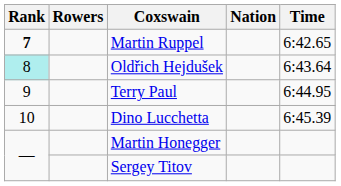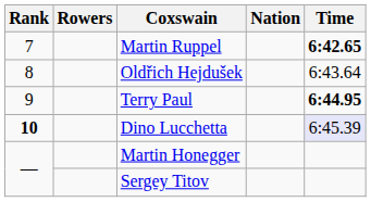Martin Ruppel | Rank: bold -> normal
Martin Ruppel | Time: normal -> bold
Oldřich Hejdušek | Rank: paleturquoise background -> no background
Terry Paul | Time: normal -> bold
Dino Lucchetta | Rank: normal -> bold
Dino Lucchetta | Time: no background -> lavender background
